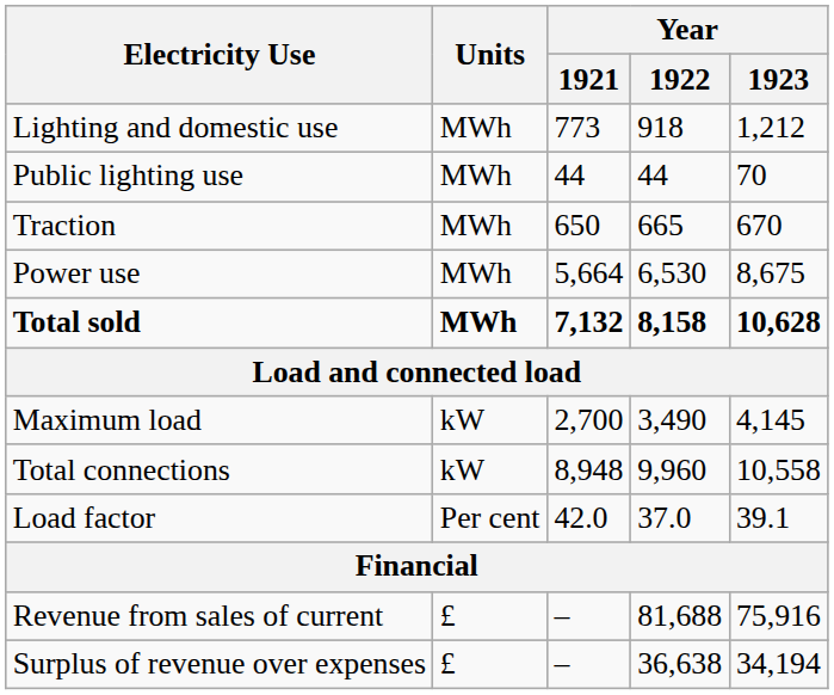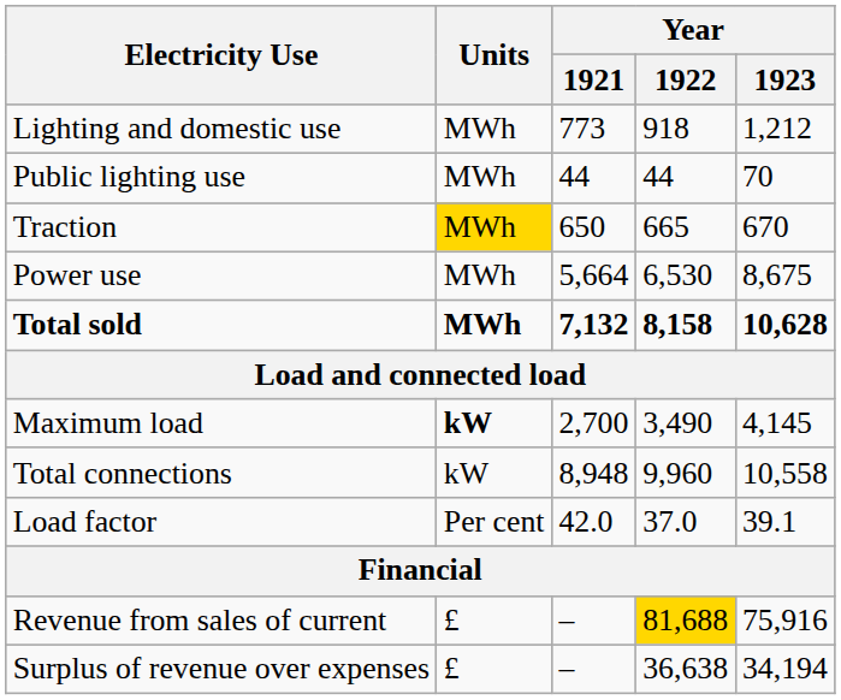Traction | Units: no background -> gold background
Maximum load | Units: normal -> bold
Revenue from sales of current | Year / 1922: no background -> gold background
